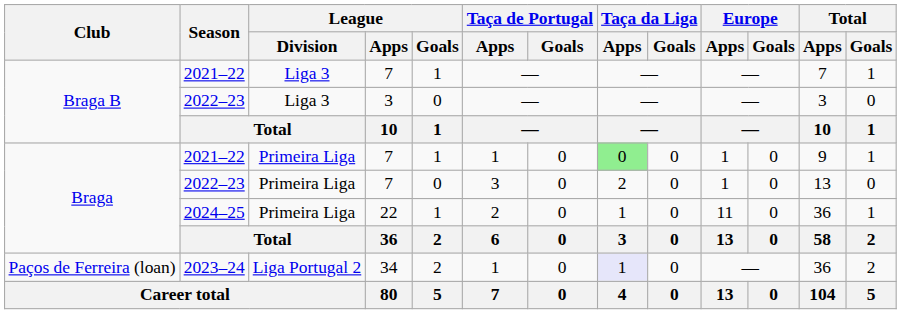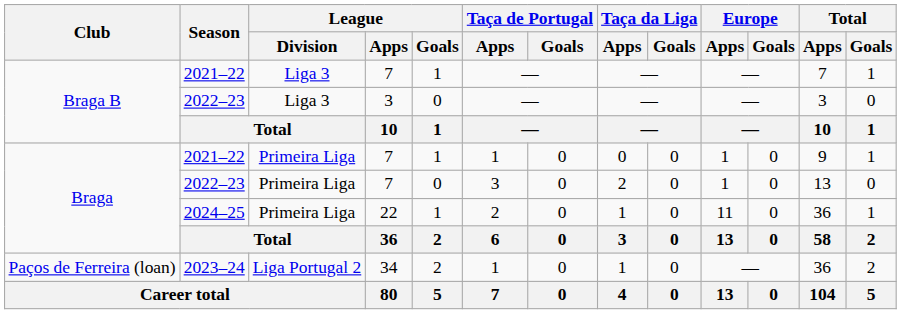Braga / 2021–22 | Taça da Liga / Apps: lightgreen background -> no background
2023–24 | Taça da Liga / Apps: lavender background -> no background
